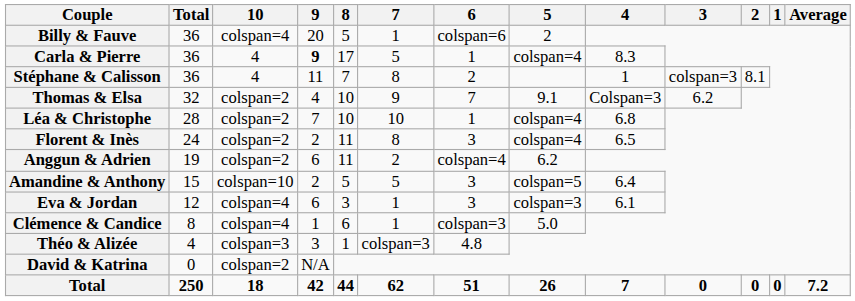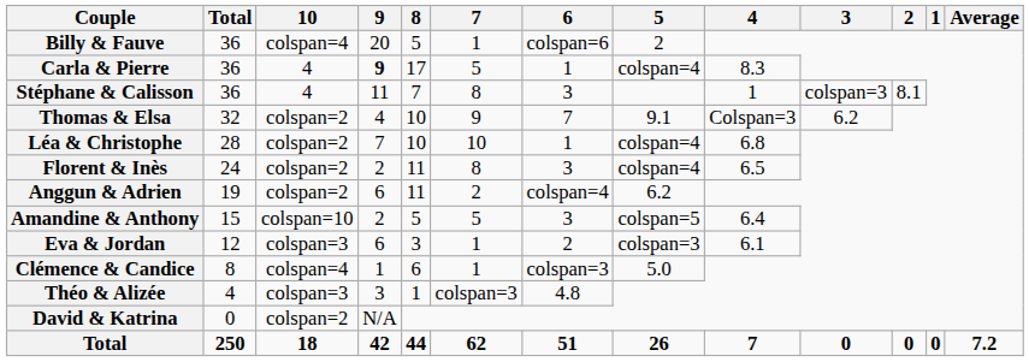Stéphane & Calisson | 6: 2 -> 3
Eva & Jordan | 10: colspan=4 -> colspan=3
Eva & Jordan | 6: 3 -> 2
